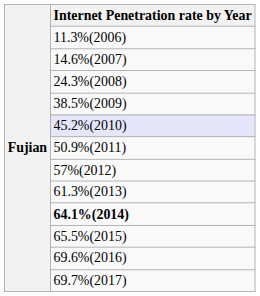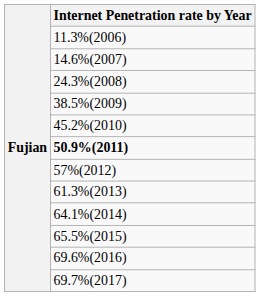45.2%(2010) | Internet Penetration rate by Year: lavender background -> no background
50.9%(2011) | Internet Penetration rate by Year: normal -> bold
64.1%(2014) | Internet Penetration rate by Year: bold -> normal
